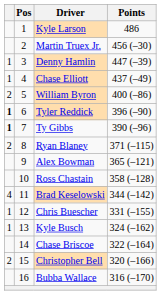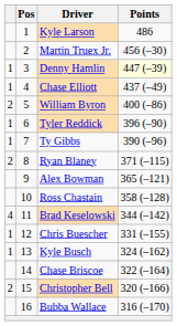Denny Hamlin | Points: no background -> lightyellow background
Tyler Reddick | column 1: bold -> normal
Ty Gibbs | column 1: bold -> normal
